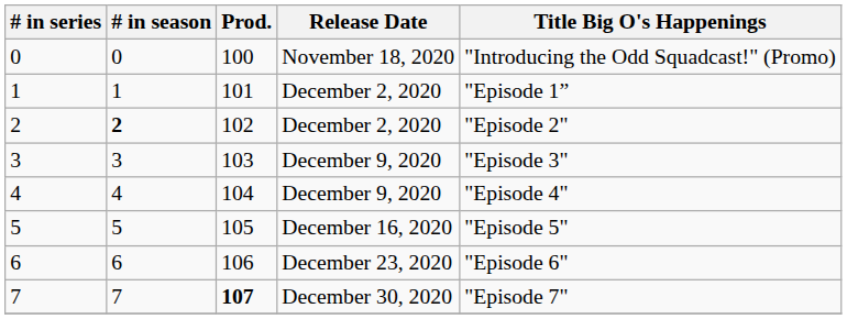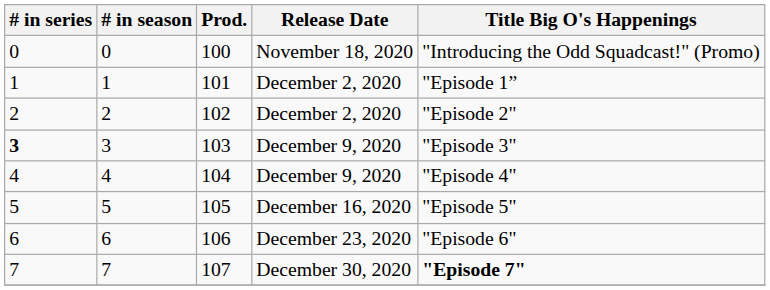row 4 | # in season: bold -> normal
row 5 | # in series: normal -> bold
row 9 | Prod.: bold -> normal
row 9 | Title Big O's Happenings: normal -> bold
